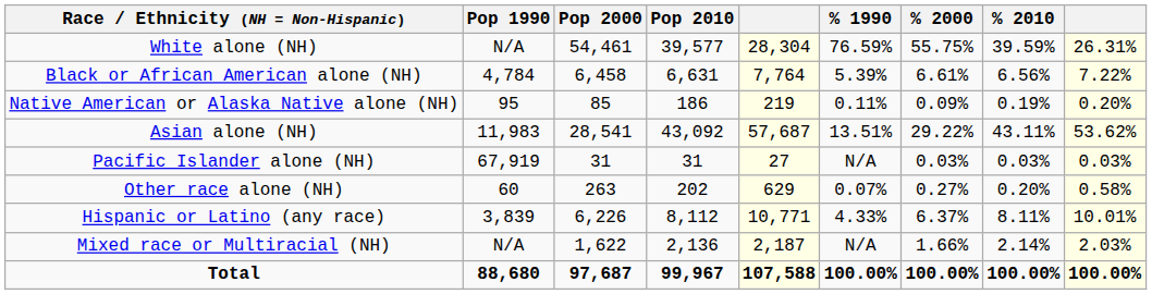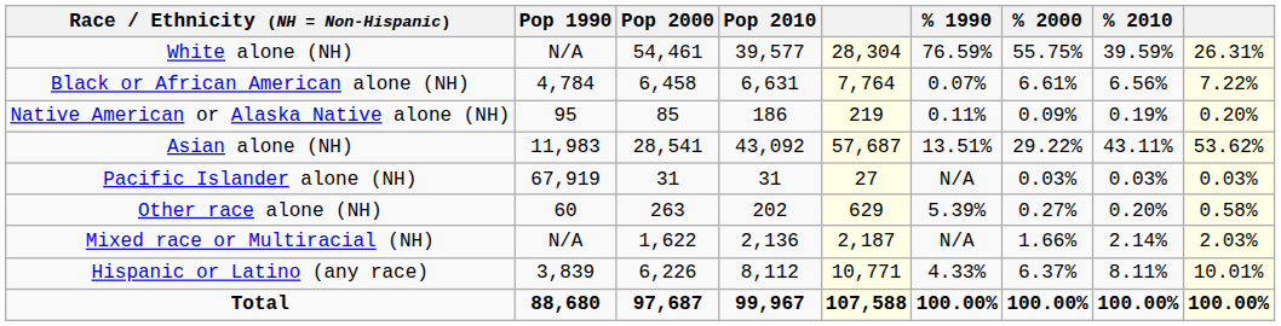Black or African American alone (NH) | % 1990: 5.39% -> 0.07%
Other race alone (NH) | % 1990: 0.07% -> 5.39%
rows swapped: Mixed race or Multiracial (NH) <-> Hispanic or Latino (any race)
